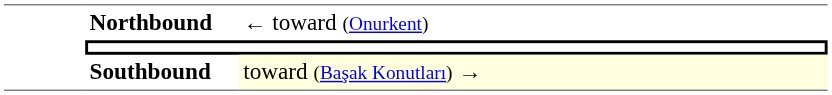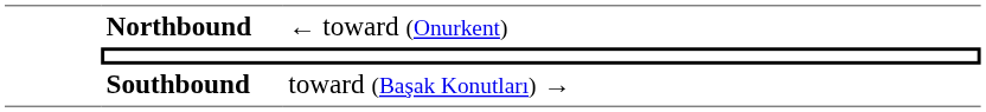Southbound | column 2: lightyellow background -> no background
